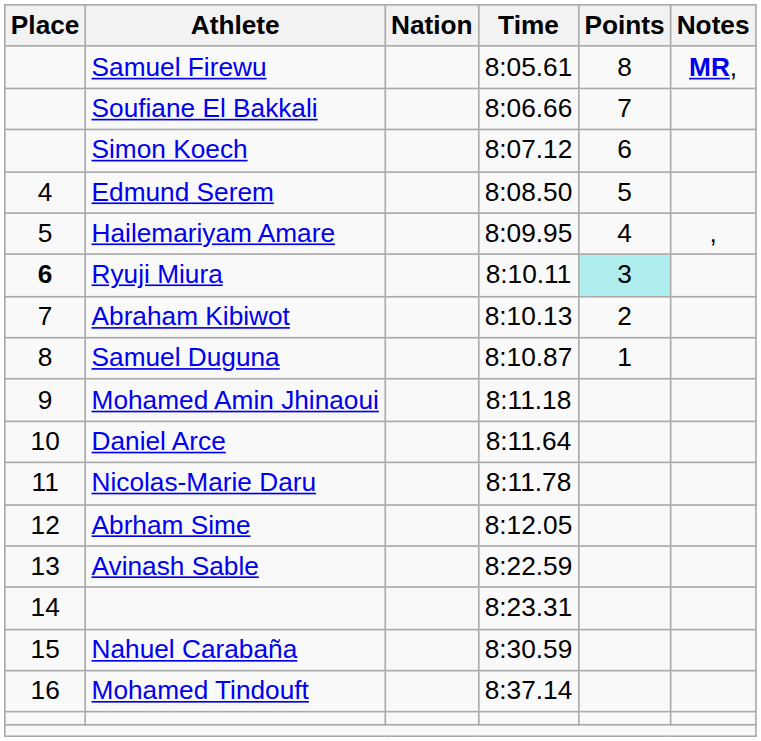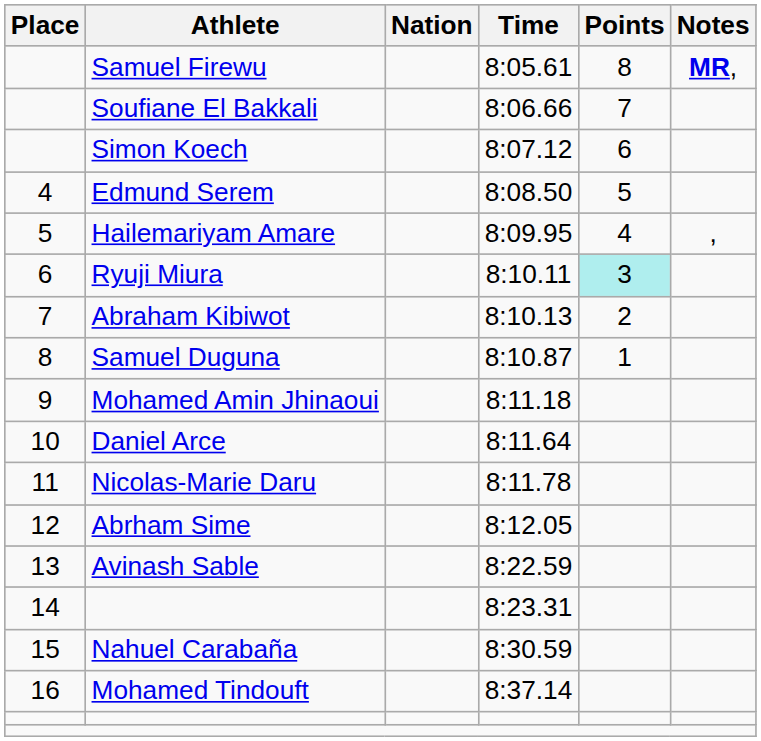8:10.11 | Place: bold -> normal
